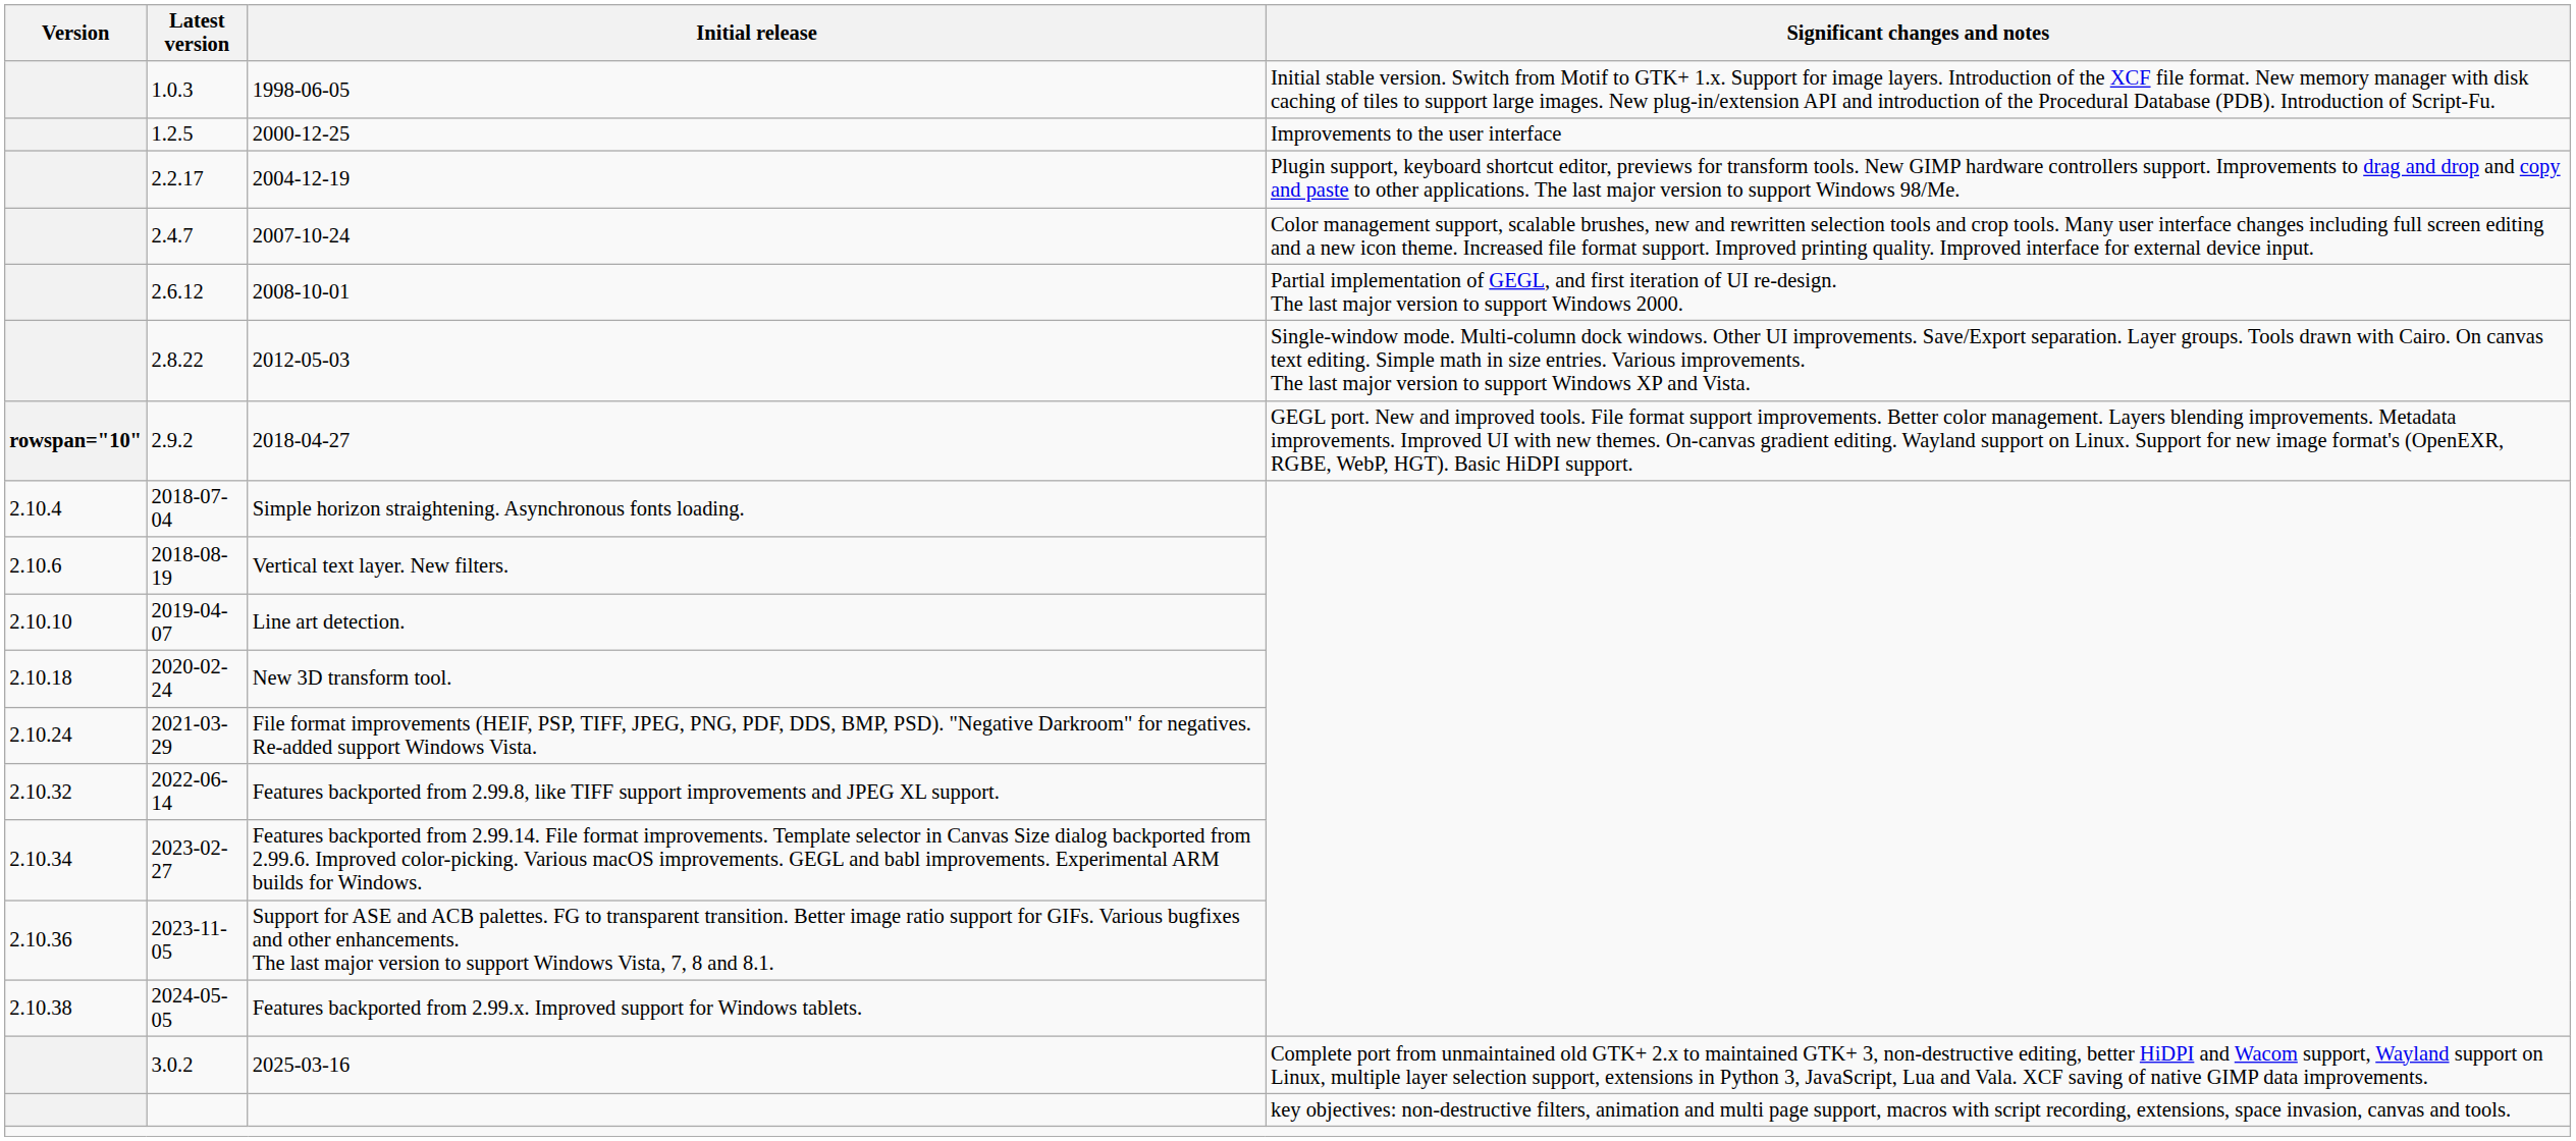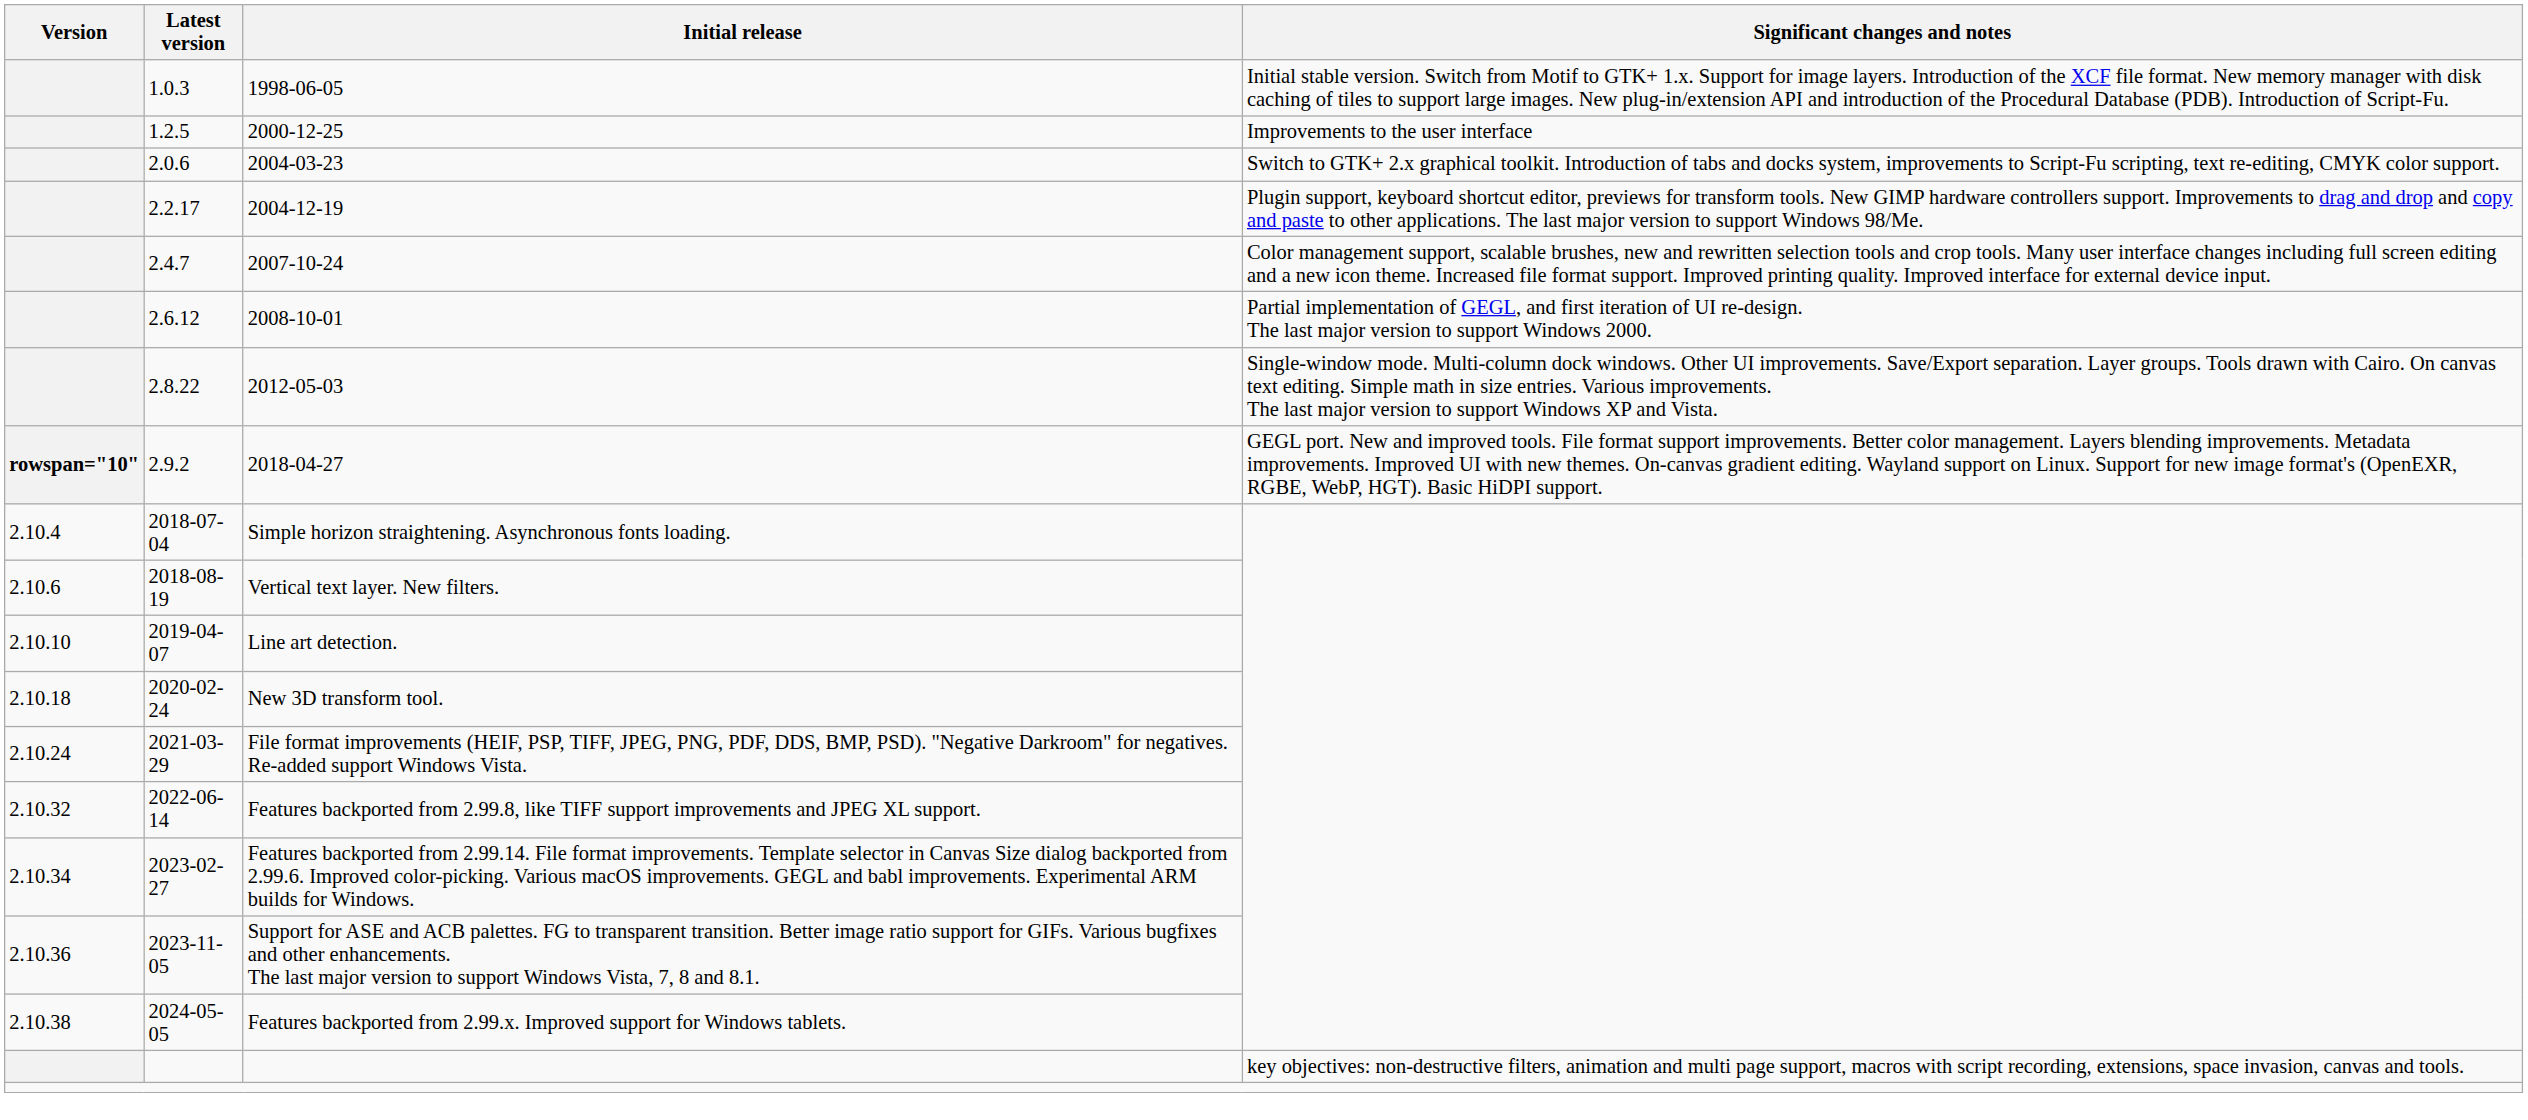+ row: 2.0.6 | 2004-03-23 | Switch to GTK+ 2.x graphical toolkit. Introduction of tabs and docks system, improvements to Script-Fu scripting, text re-editing, CMYK color support.
- row: 3.0.2 | 2025-03-16 | Complete port from unmaintained old GTK+ 2.x to maintained GTK+ 3, non-destructive editing, better HiDPI and Wacom support, Wayland support on Linux, multiple layer selection support, extensions in Python 3, JavaScript, Lua and Vala. XCF saving of native GIMP data improvements.
